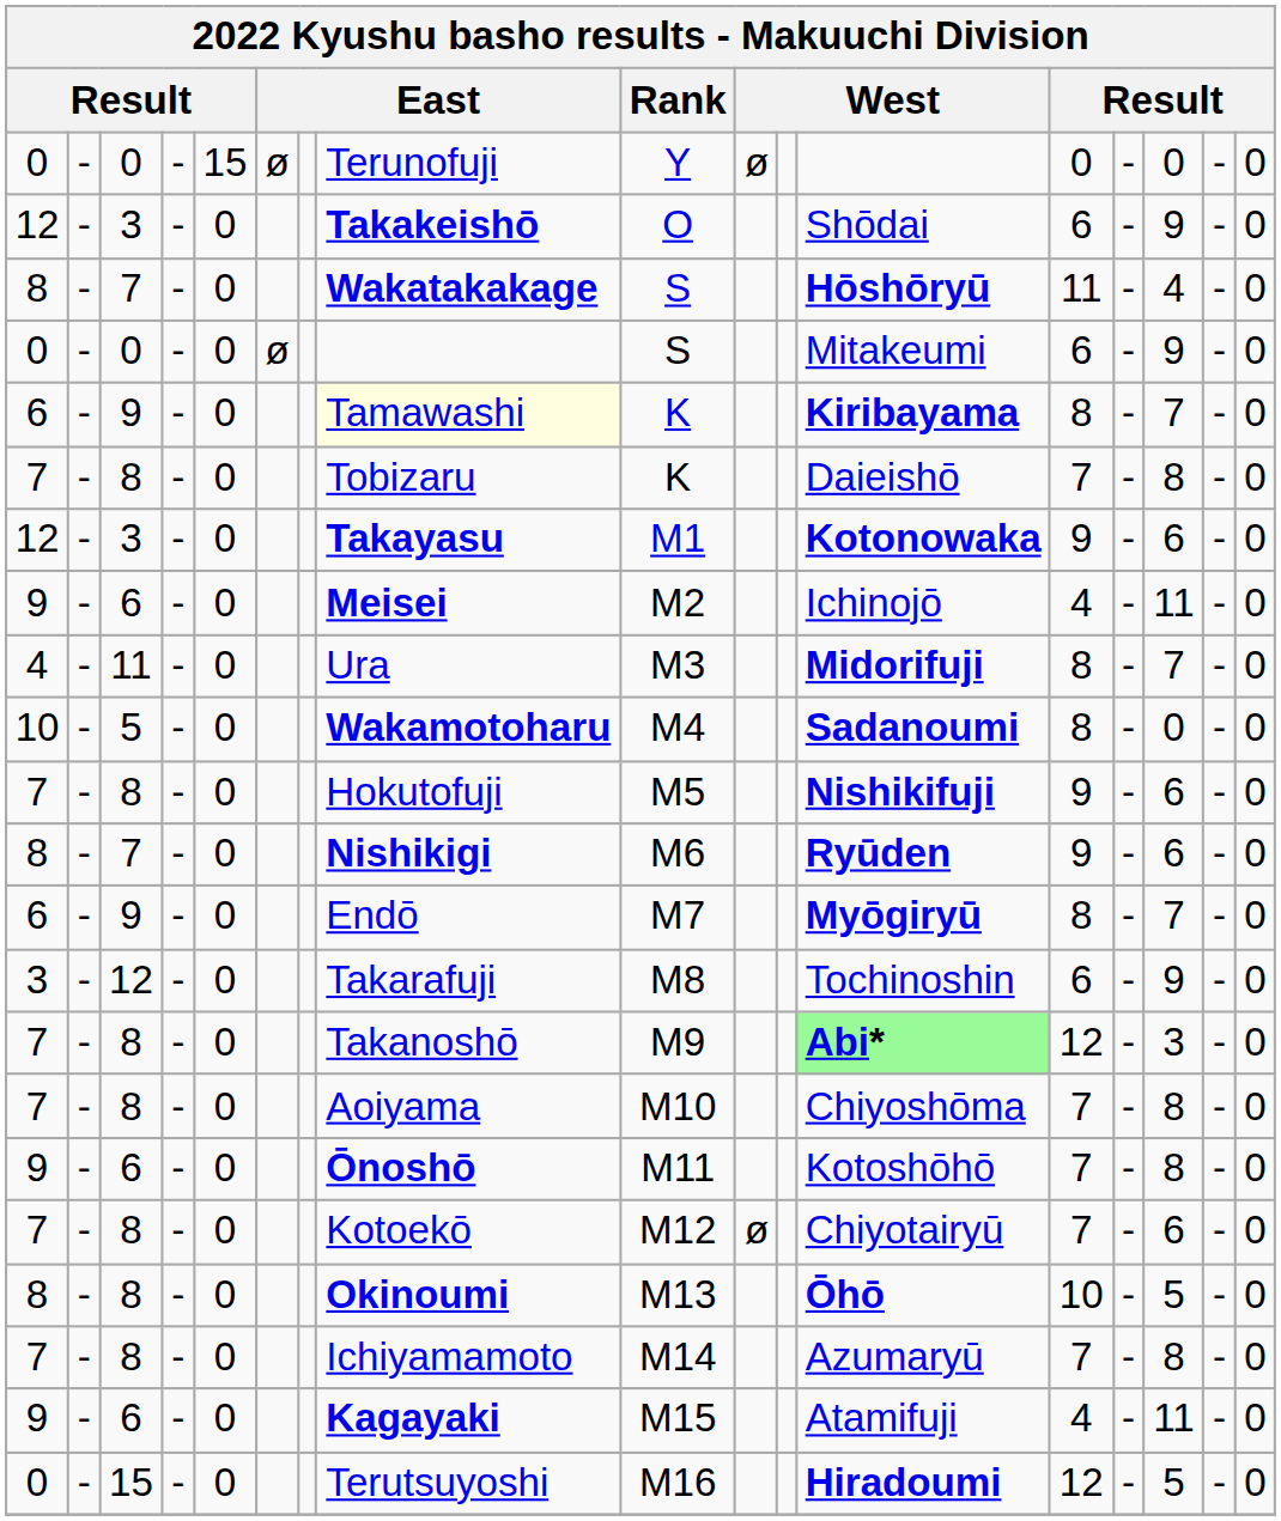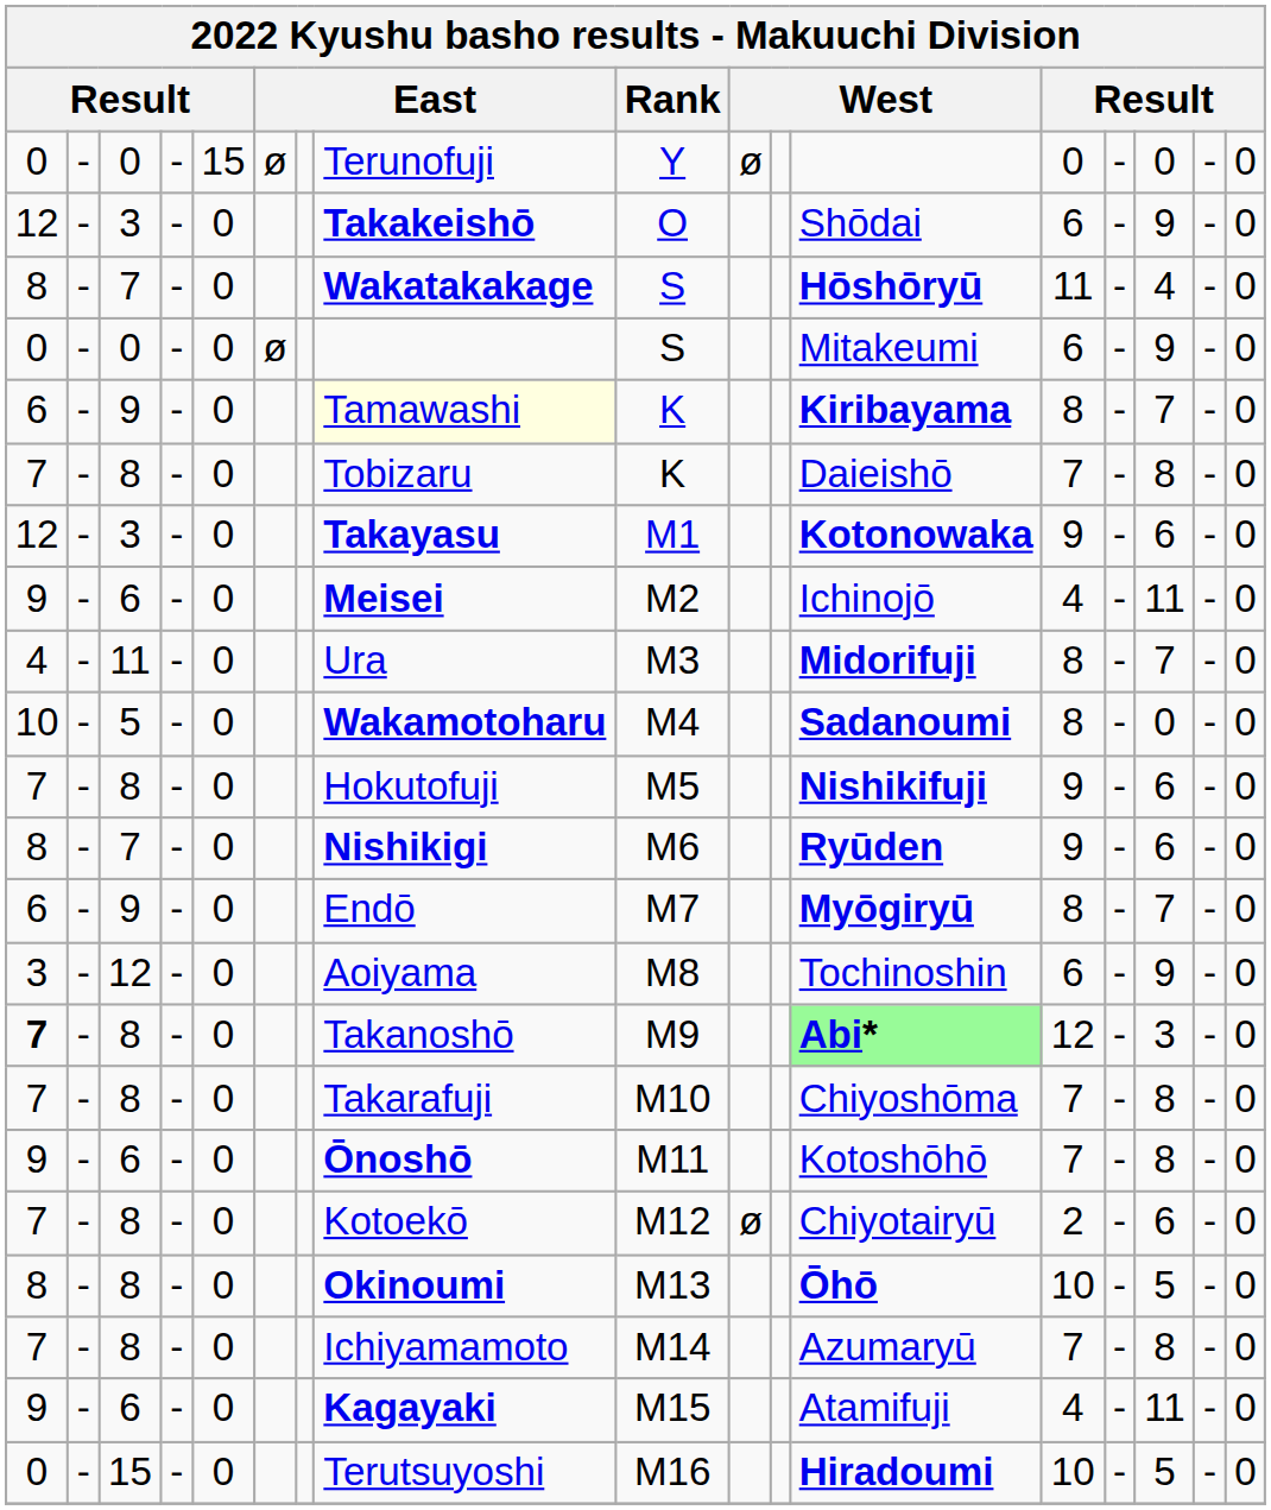row 16 | column 8: Takarafuji -> Aoiyama
row 17 | column 1: normal -> bold
row 18 | column 8: Aoiyama -> Takarafuji
row 20 | column 13: 7 -> 2
row 24 | column 13: 12 -> 10
